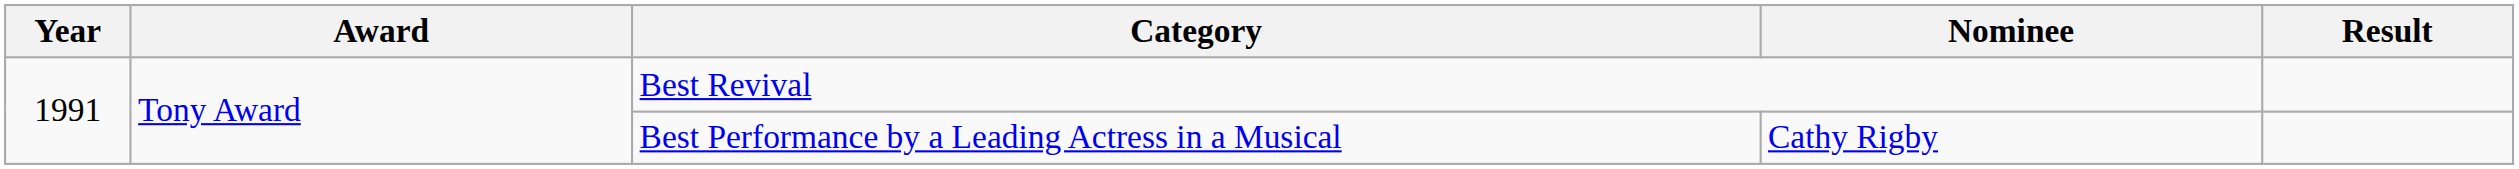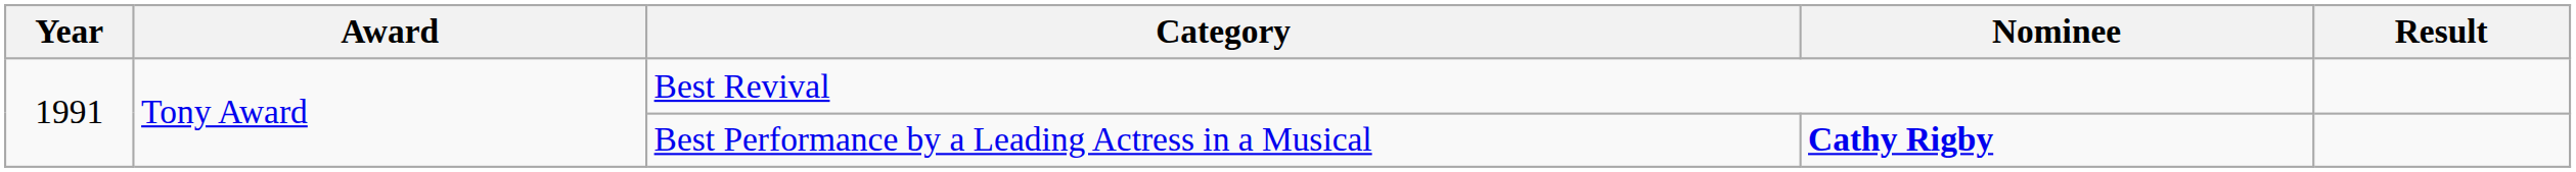Best Performance by a Leading Actress in a Musical | Nominee: normal -> bold
